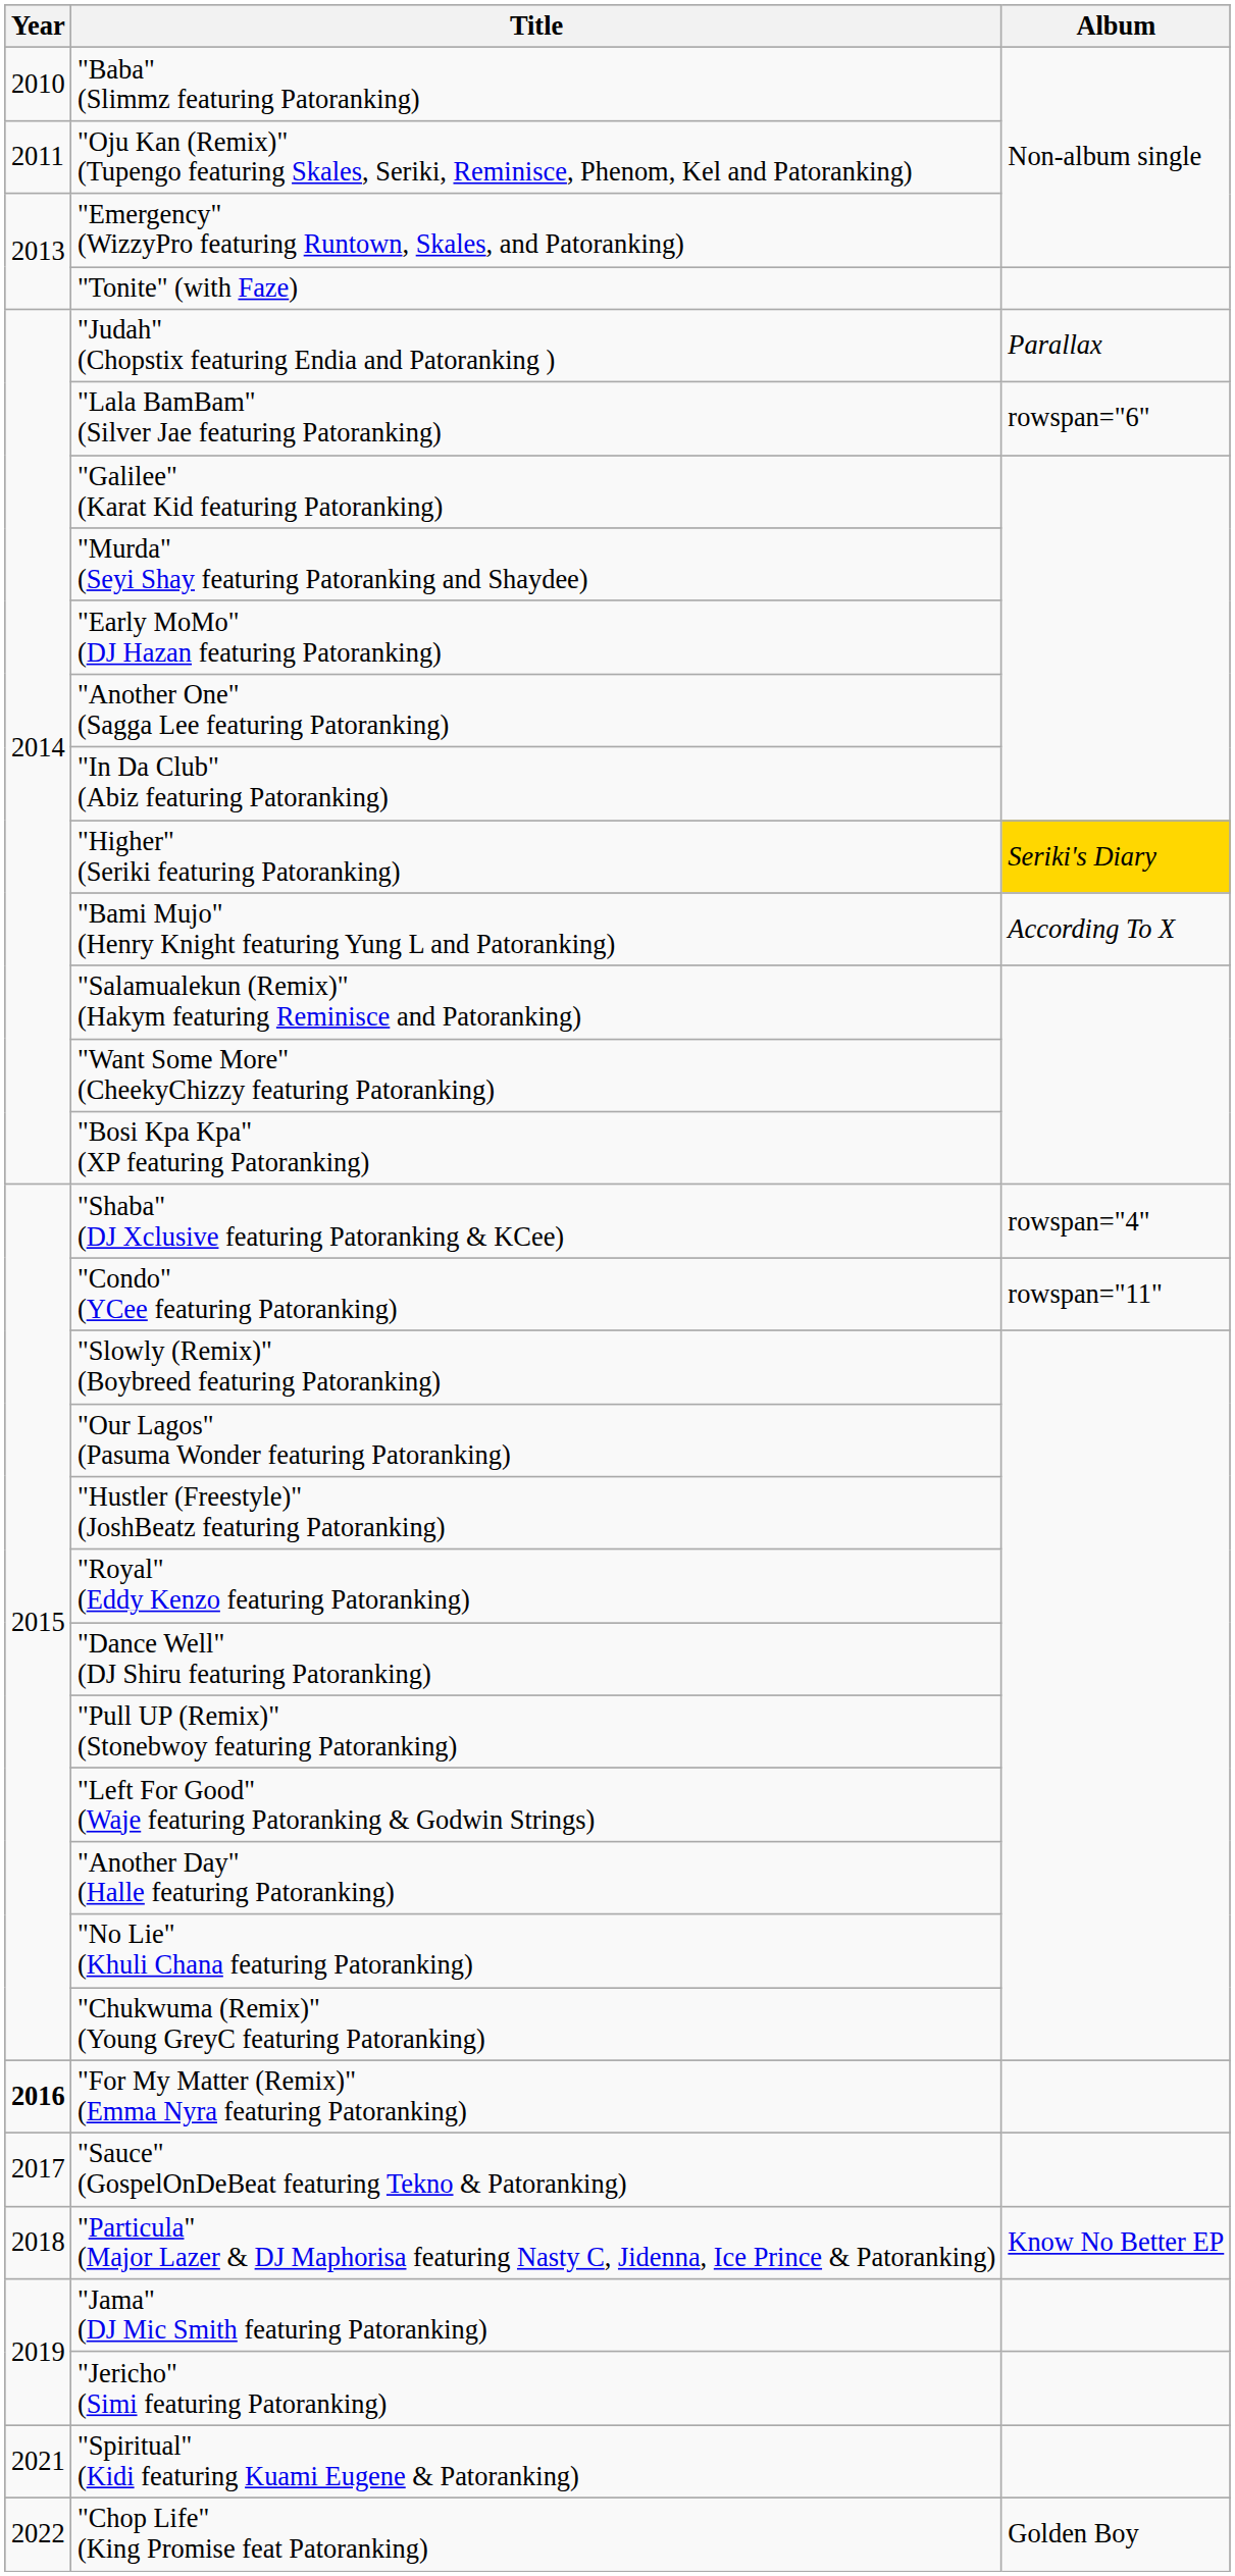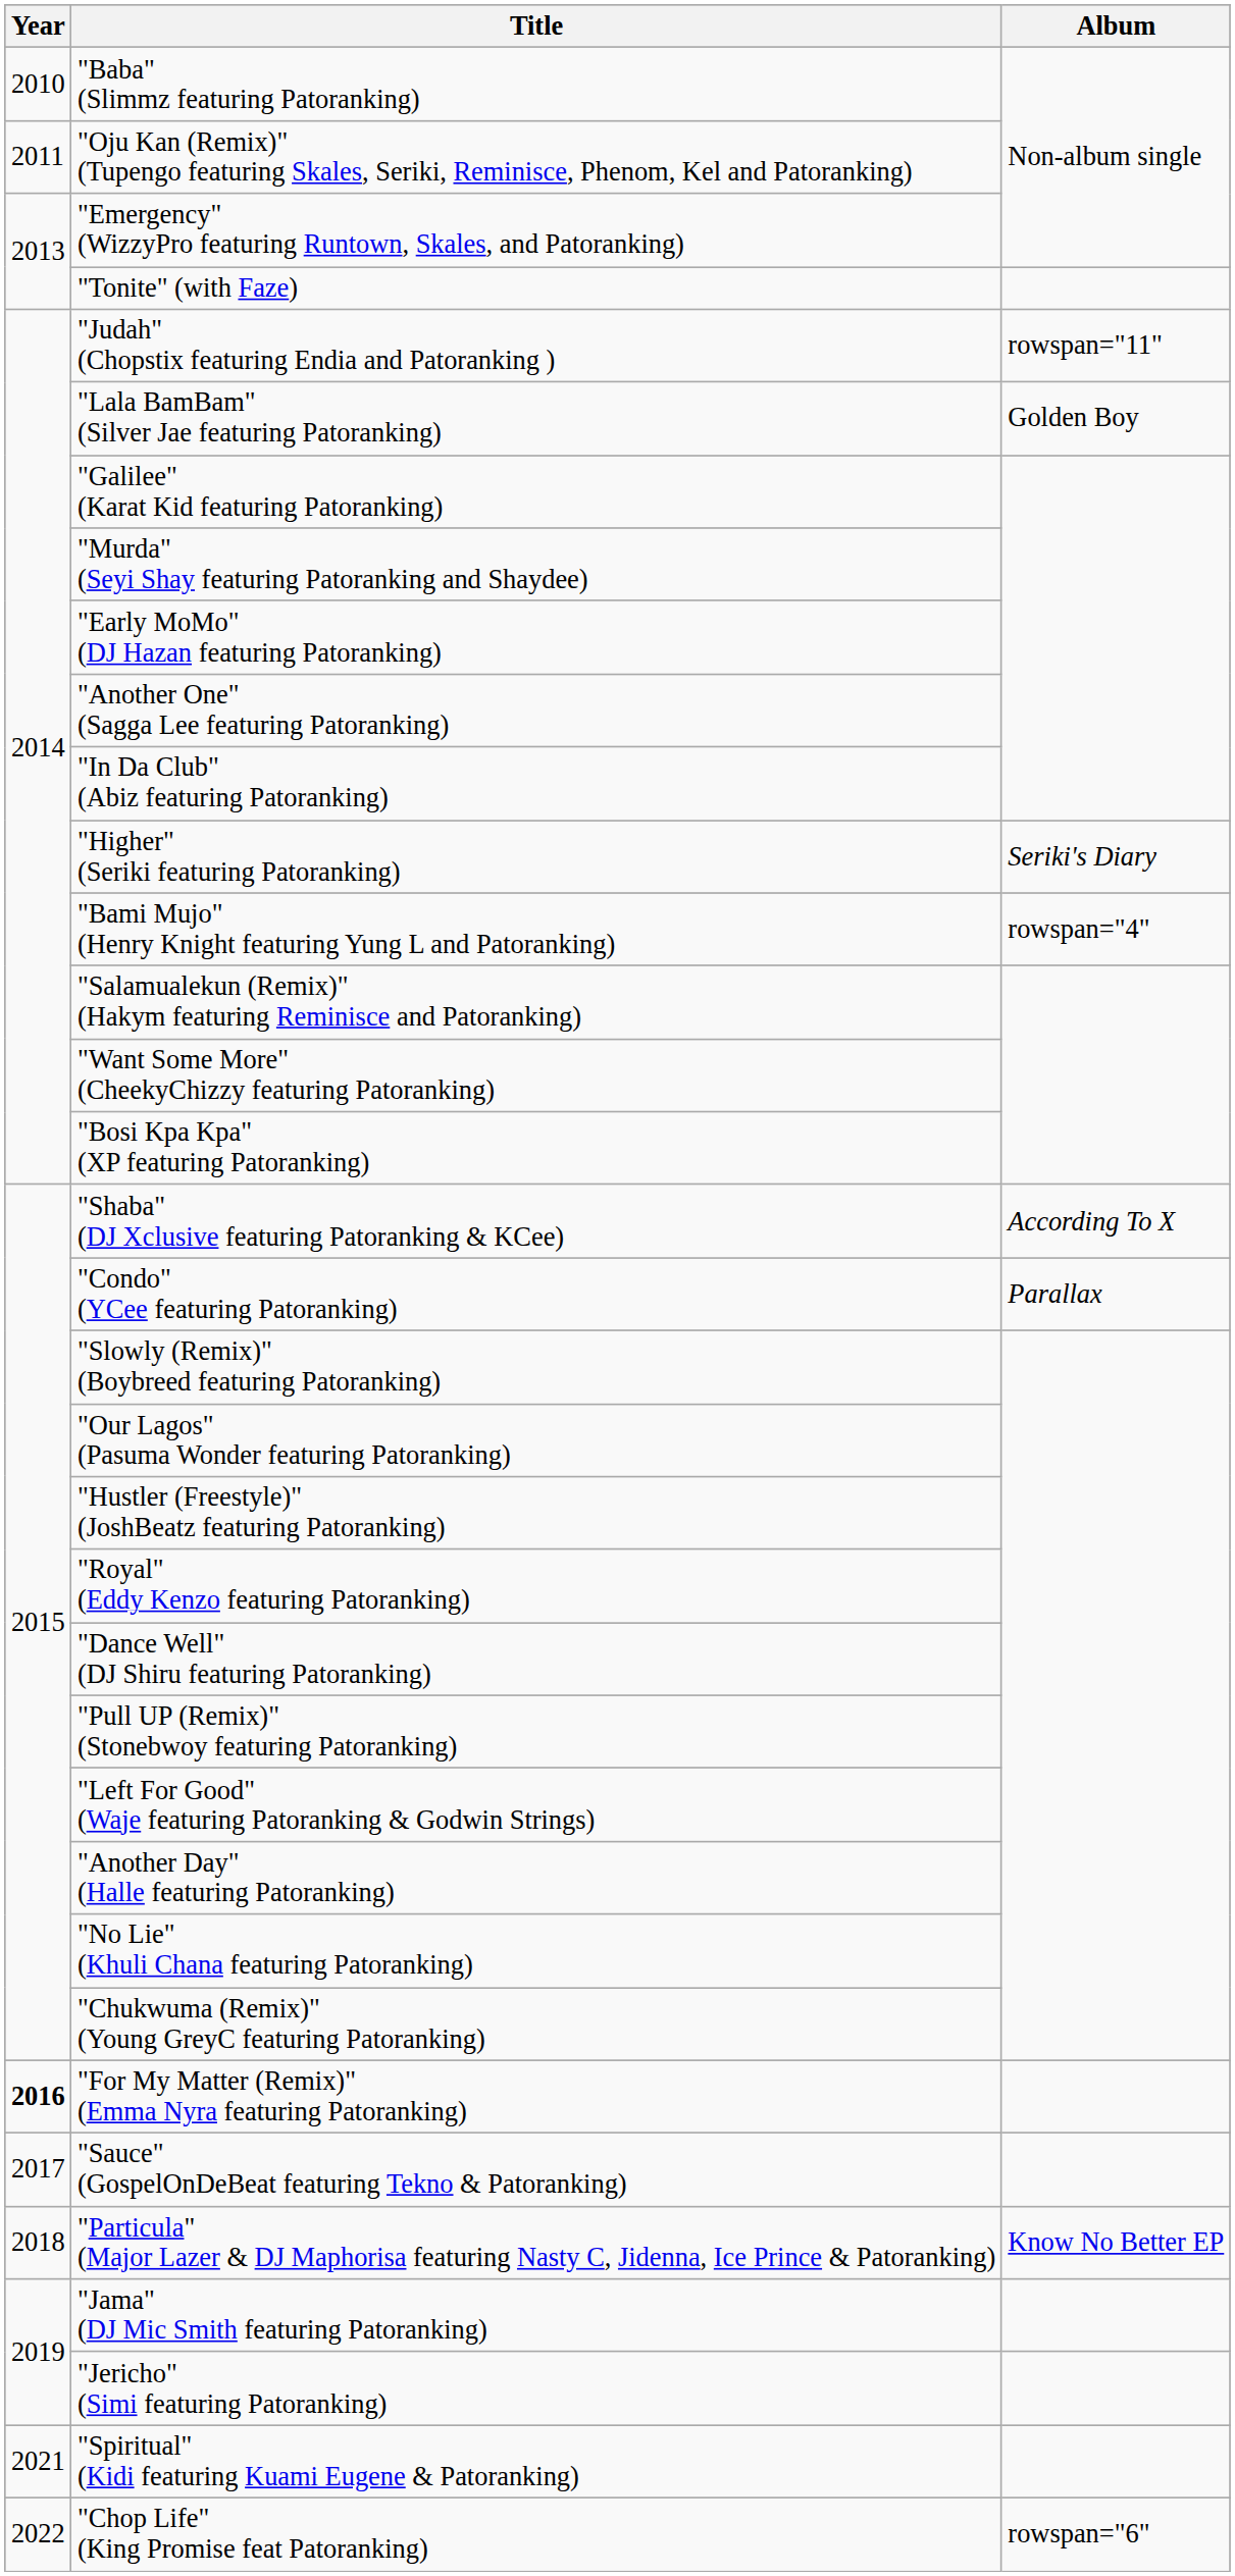"Judah" (Chopstix featuring Endia and Patoranking ) | Album: Parallax -> rowspan="11"
"Lala BamBam" (Silver Jae featuring Patoranking) | Album: rowspan="6" -> Golden Boy
"Higher" (Seriki featuring Patoranking) | Album: gold background -> no background
"Bami Mujo" (Henry Knight featuring Yung L and Patoranking) | Album: According To X -> rowspan="4"
"Shaba" (DJ Xclusive featuring Patoranking & KCee) | Album: rowspan="4" -> According To X
"Condo" (YCee featuring Patoranking) | Album: rowspan="11" -> Parallax
"Chop Life" (King Promise feat Patoranking) | Album: Golden Boy -> rowspan="6"
